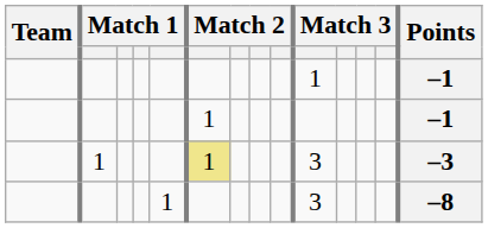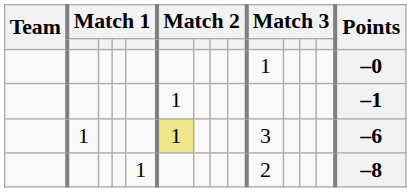row 3 | Points: –1 -> –0
row 5 | Points: –3 -> –6
row 6 | column 10: 3 -> 2
